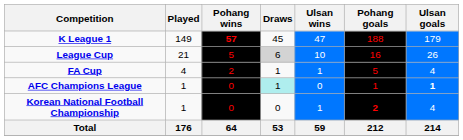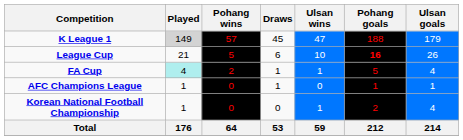K League 1 | Played: no background -> lightgrey background
K League 1 | Pohang wins: bold -> normal
League Cup | Draws: lightgrey background -> no background
League Cup | Pohang goals: normal -> bold
FA Cup | Played: no background -> paleturquoise background
AFC Champions League | Draws: paleturquoise background -> no background
AFC Champions League | Ulsan goals: bold -> normal
Korean National Football Championship | Pohang goals: bold -> normal
